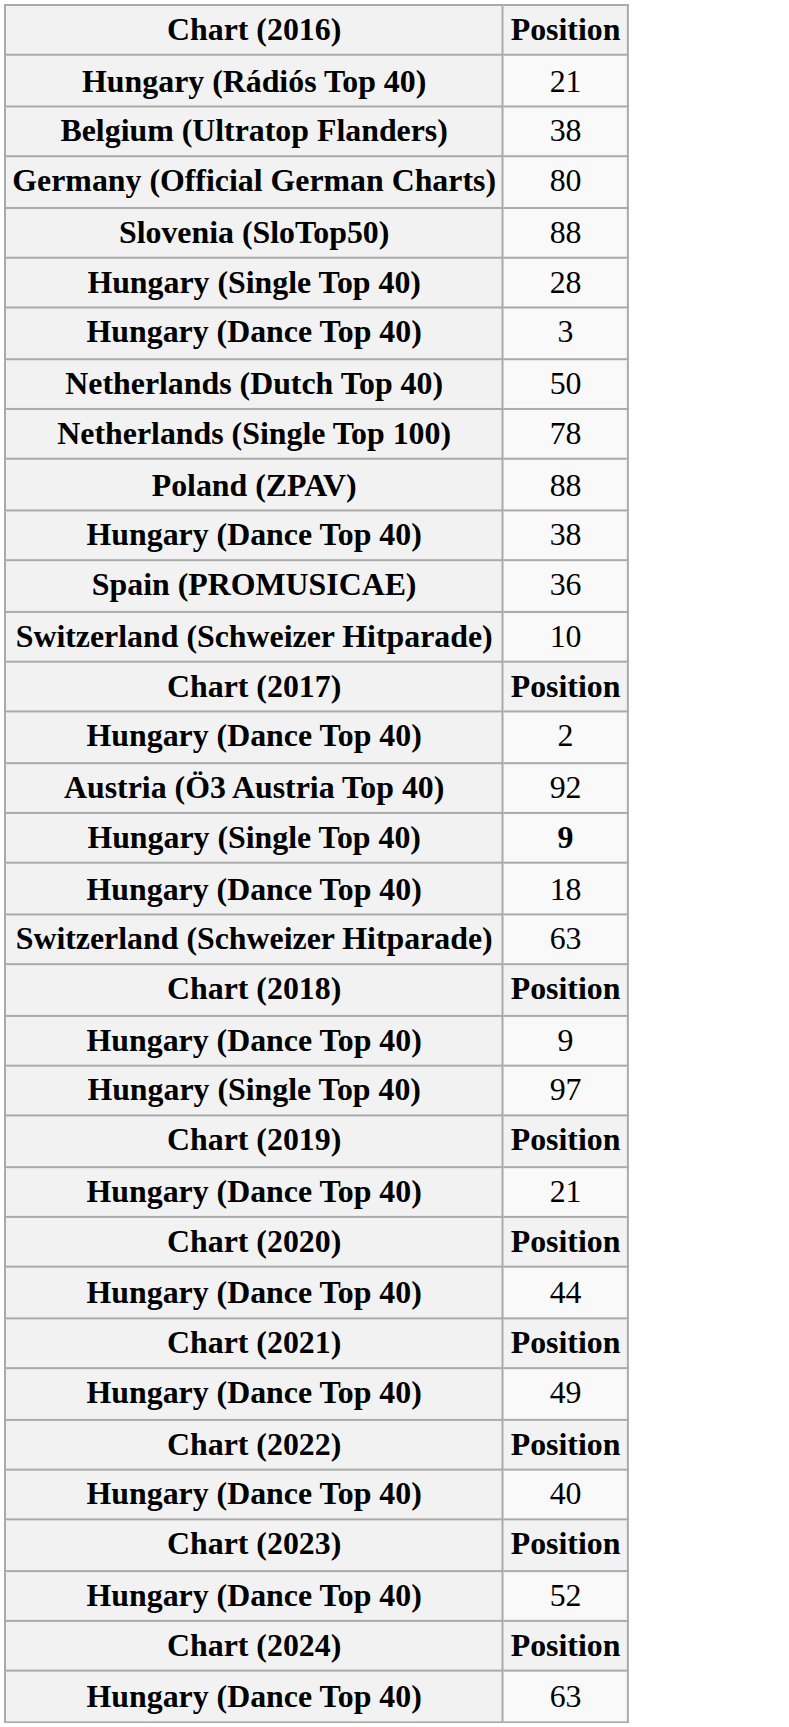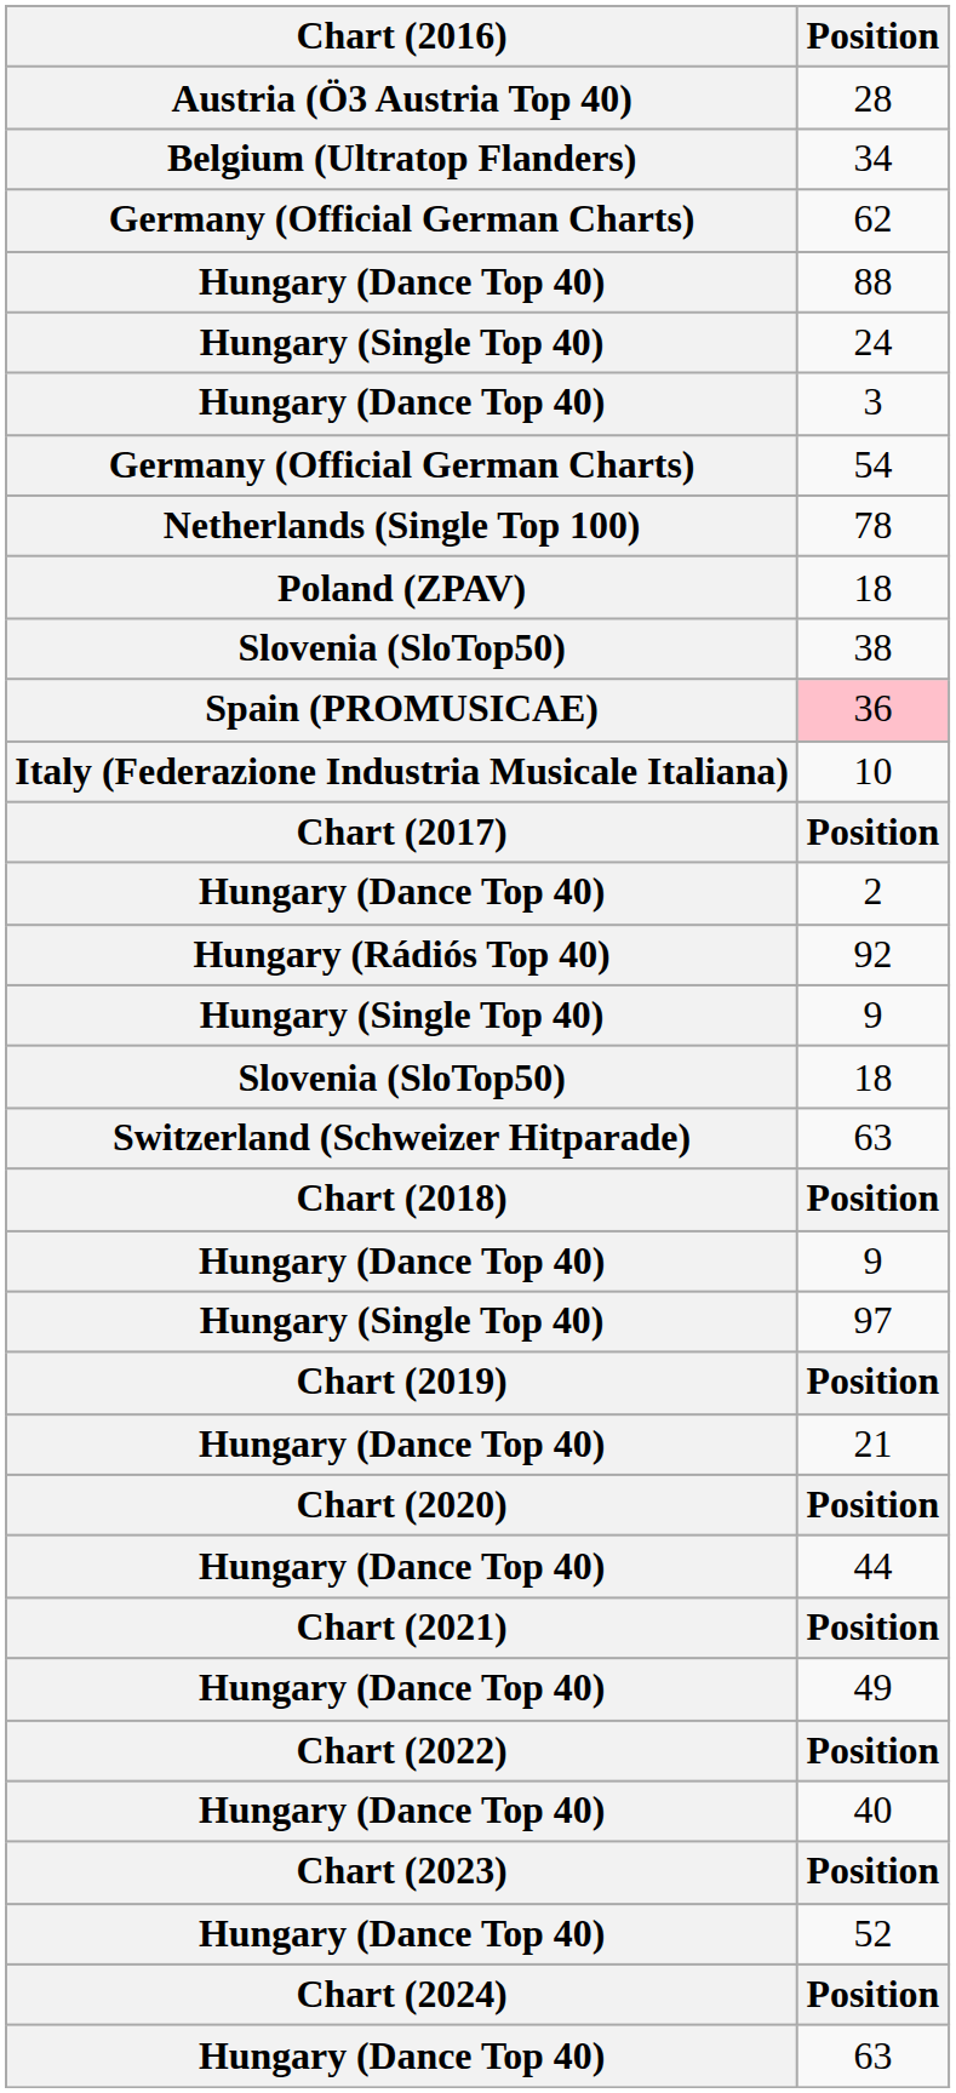row 2 | Chart (2016): Hungary (Rádiós Top 40) -> Austria (Ö3 Austria Top 40)
row 2 | Position: 21 -> 28
row 3 | Position: 38 -> 34
row 4 | Position: 80 -> 62
row 5 | Chart (2016): Slovenia (SloTop50) -> Hungary (Dance Top 40)
row 6 | Position: 28 -> 24
row 8 | Chart (2016): Netherlands (Dutch Top 40) -> Germany (Official German Charts)
row 8 | Position: 50 -> 54
row 10 | Position: 88 -> 18
row 11 | Chart (2016): Hungary (Dance Top 40) -> Slovenia (SloTop50)
row 12 | Position: no background -> pink background
row 13 | Chart (2016): Switzerland (Schweizer Hitparade) -> Italy (Federazione Industria Musicale Italiana)
row 16 | Chart (2016): Austria (Ö3 Austria Top 40) -> Hungary (Rádiós Top 40)
row 17 | Position: bold -> normal
row 18 | Chart (2016): Hungary (Dance Top 40) -> Slovenia (SloTop50)
